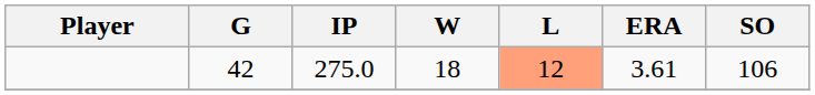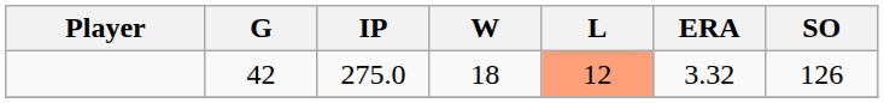row 2 | ERA: 3.61 -> 3.32
row 2 | SO: 106 -> 126
